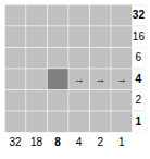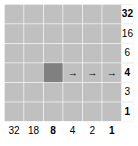row 5 | 32: 2 -> 3
row 7 | column 6: normal -> bold
